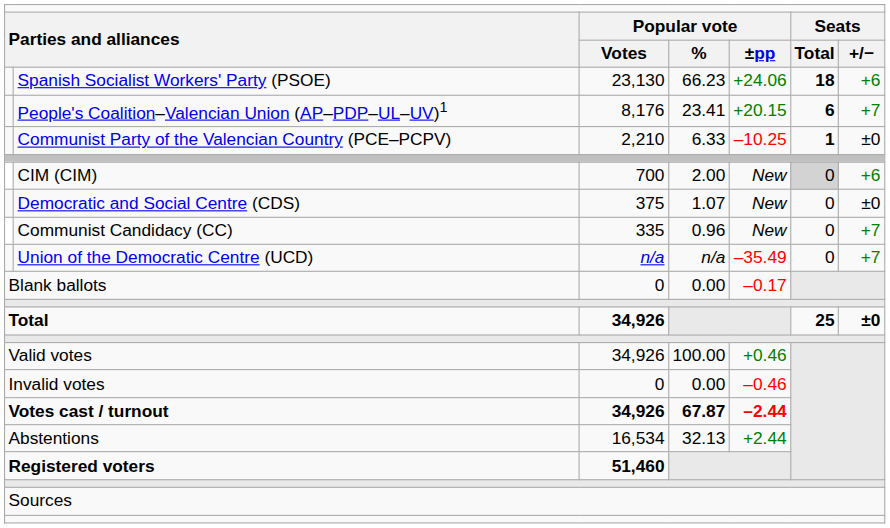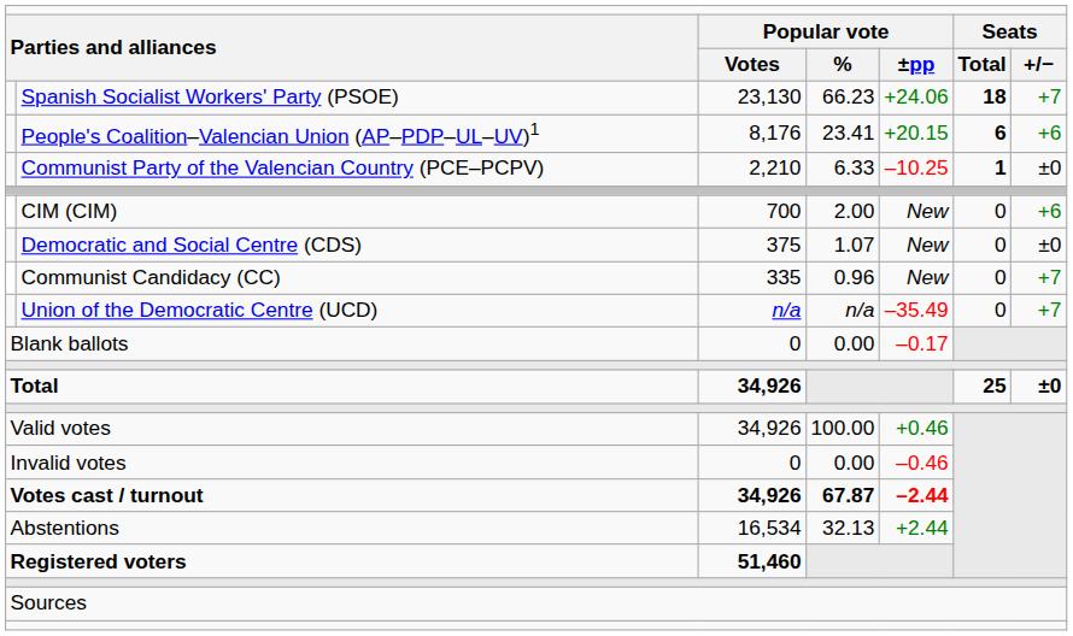Spanish Socialist Workers' Party (PSOE) | column 7: +6 -> +7
People's Coalition–Valencian Union (AP–PDP–UL–UV)1 | column 7: +7 -> +6
CIM (CIM) | column 6: lightgrey background -> no background
